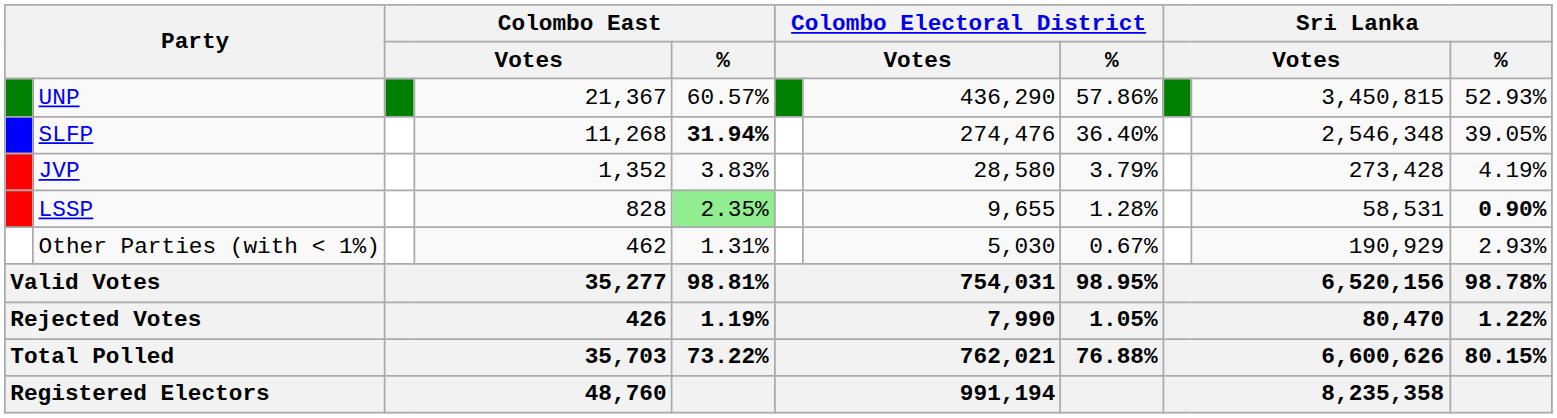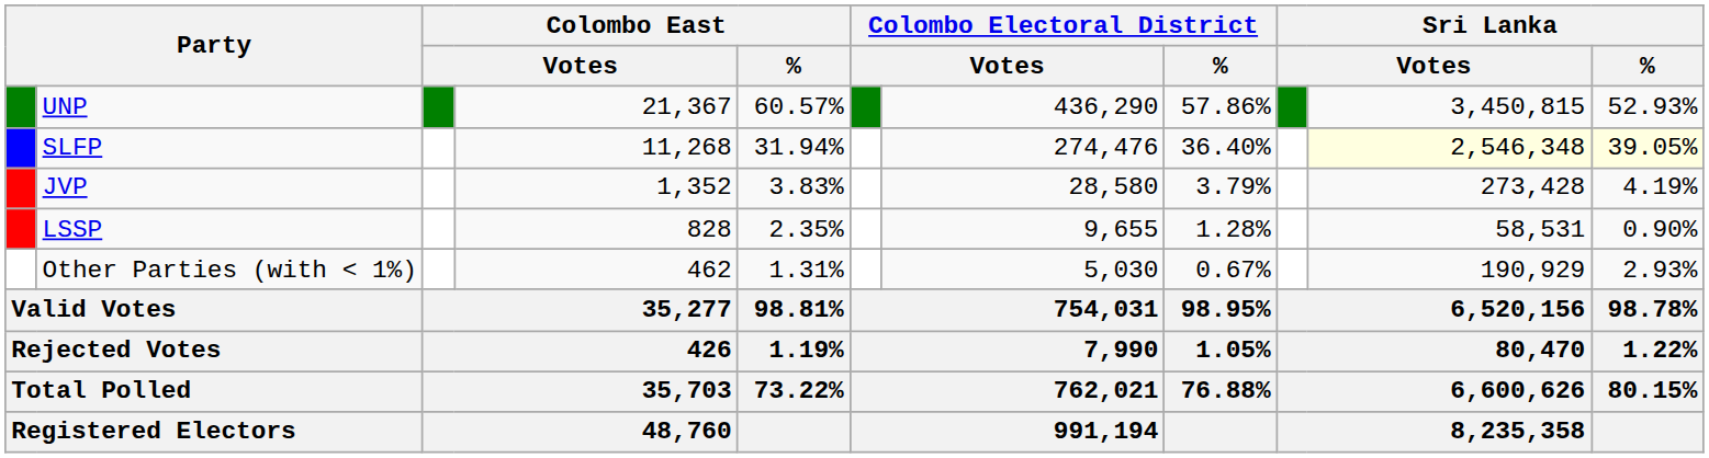SLFP | Colombo East / %: bold -> normal
SLFP | column 10: no background -> lightyellow background
SLFP | Sri Lanka / %: no background -> lightyellow background
LSSP | Colombo East / %: lightgreen background -> no background
LSSP | Sri Lanka / %: bold -> normal
